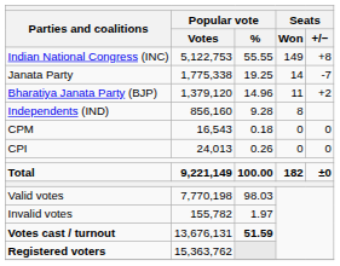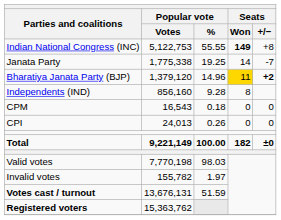Indian National Congress (INC) | Seats / Won: normal -> bold
Bharatiya Janata Party (BJP) | Seats / Won: no background -> gold background
Bharatiya Janata Party (BJP) | Seats / +/−: normal -> bold
Votes cast / turnout | Popular vote / %: bold -> normal
